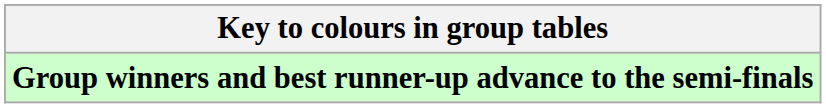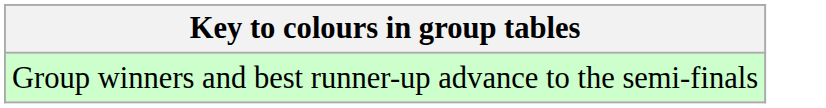row 2 | column 1: bold -> normal
